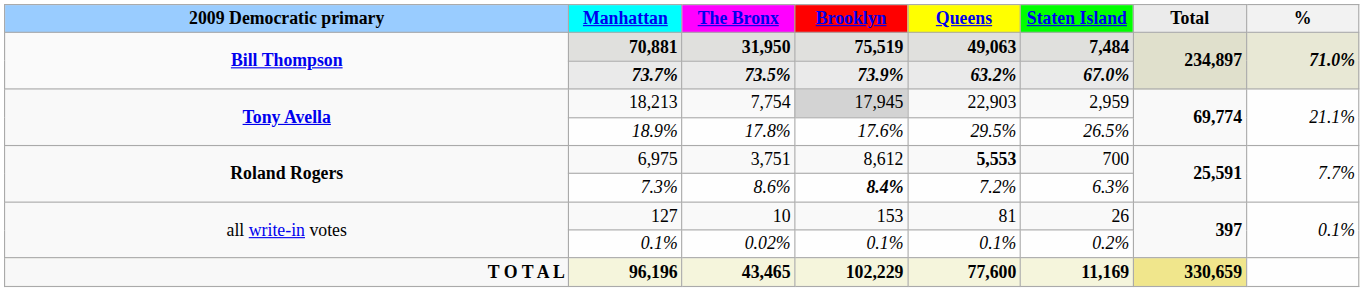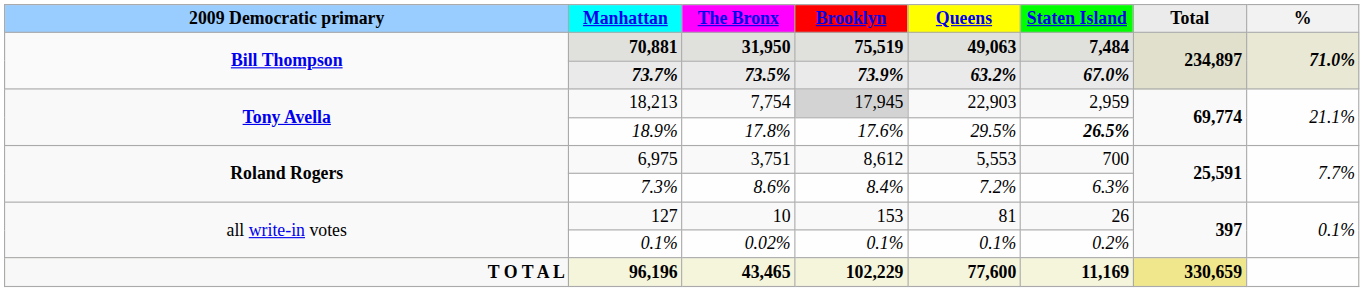18.9% | Staten Island: normal -> bold
6,975 | Queens: bold -> normal
7.3% | Brooklyn: bold -> normal
